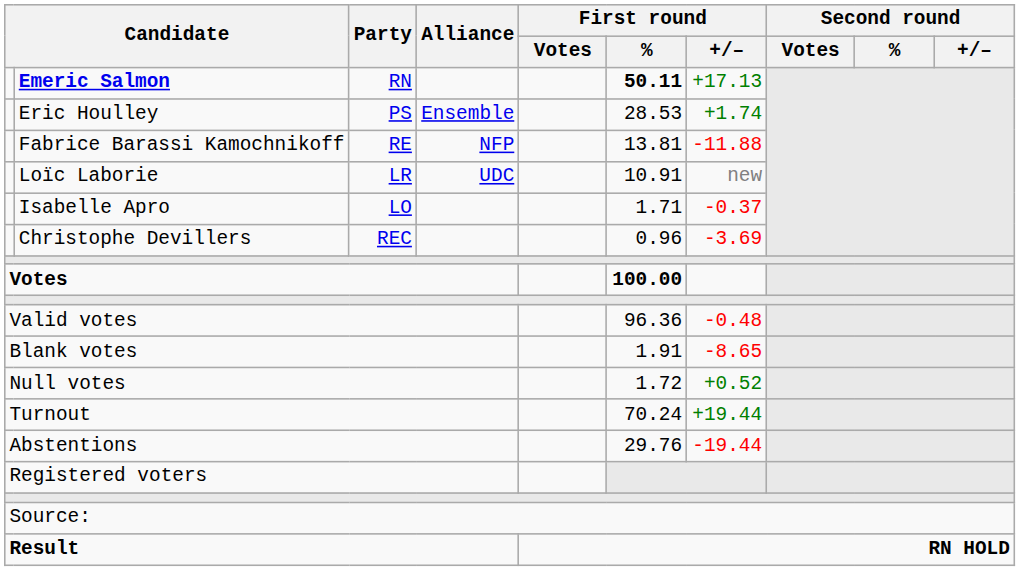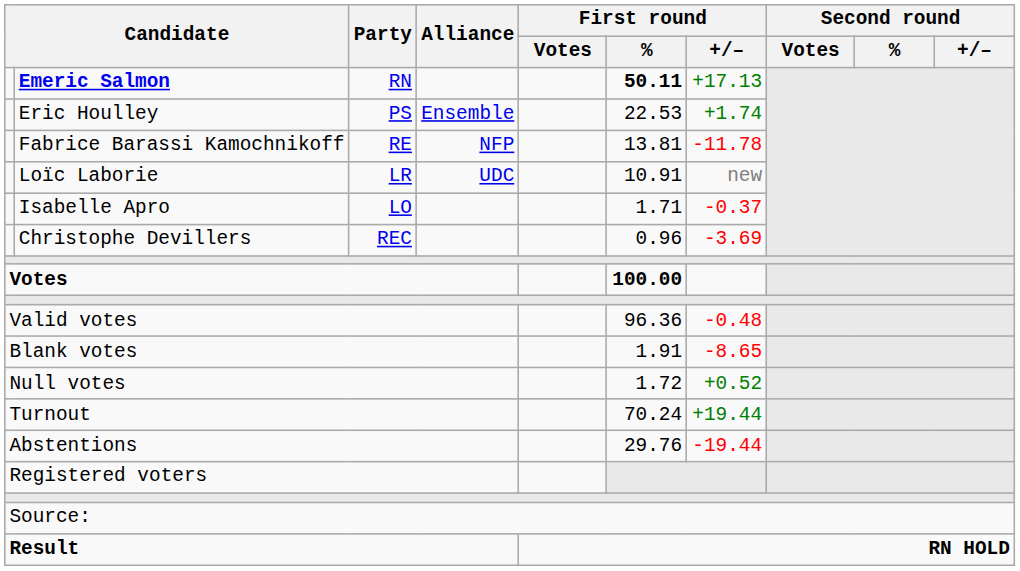Eric Houlley | First round / %: 28.53 -> 22.53
Fabrice Barassi Kamochnikoff | First round / +/–: -11.88 -> -11.78
